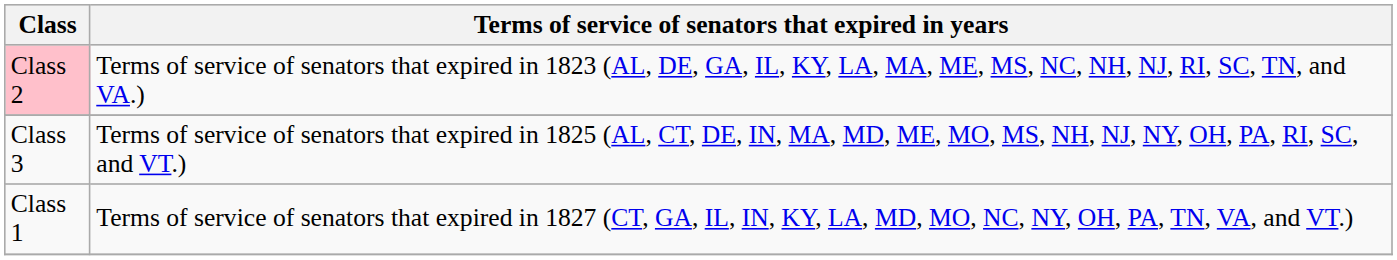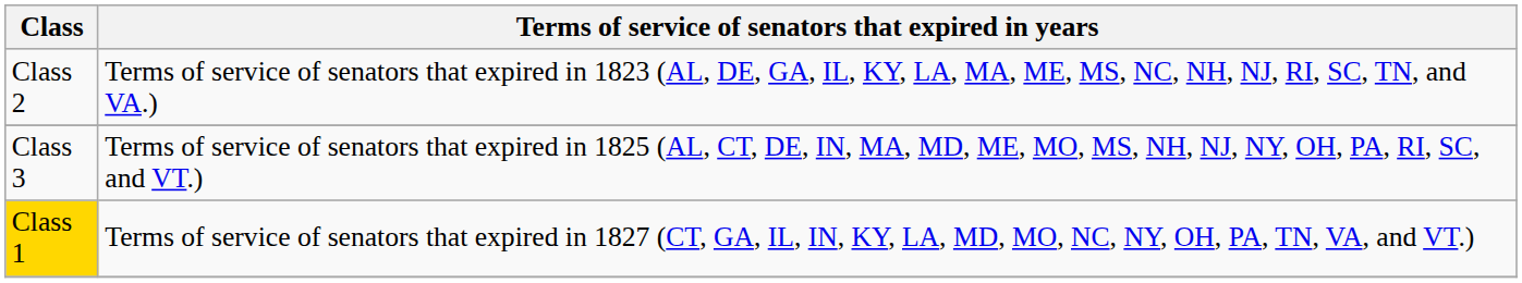Class 2 | Class: pink background -> no background
Class 1 | Class: no background -> gold background
